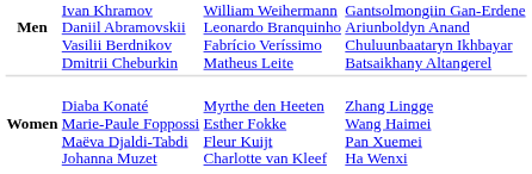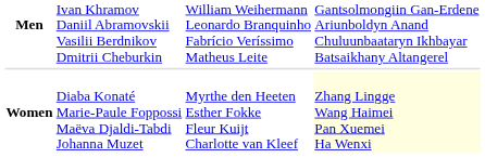Women | column 4: no background -> lightyellow background
